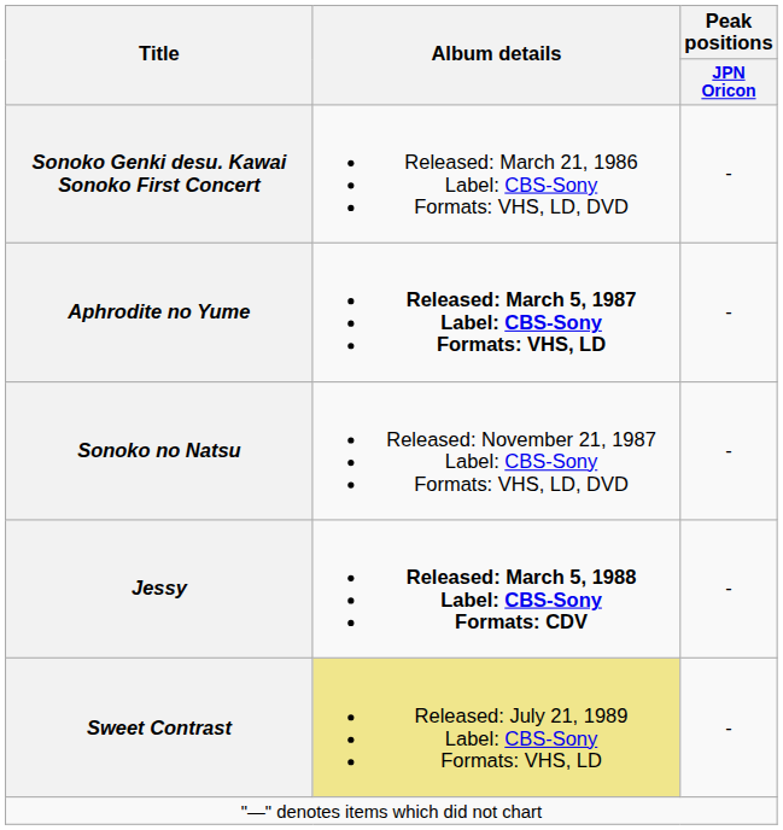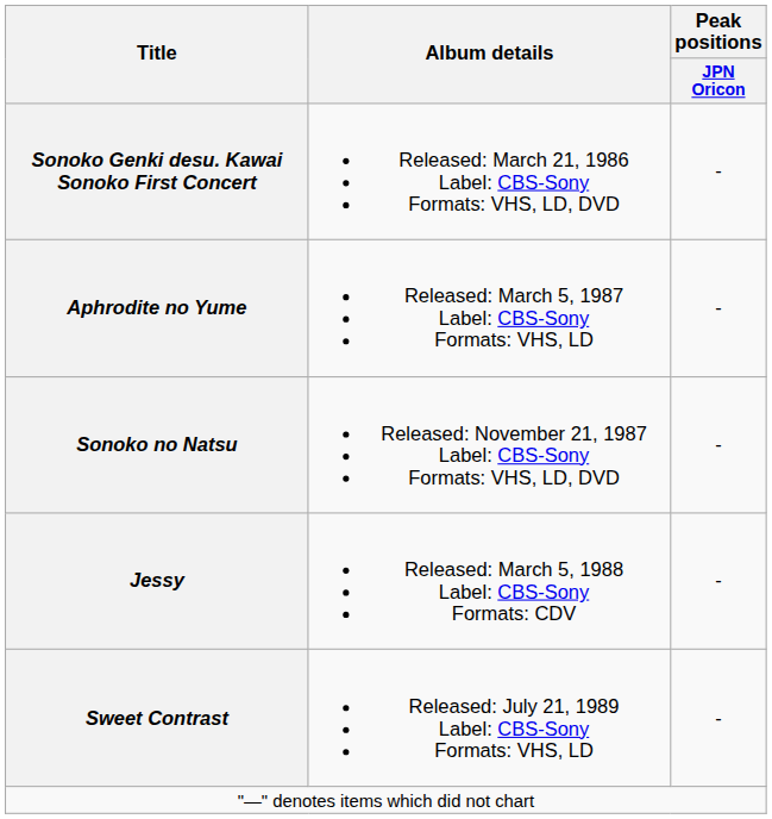Aphrodite no Yume | Album details: bold -> normal
Jessy | Album details: bold -> normal
Sweet Contrast | Album details: khaki background -> no background
